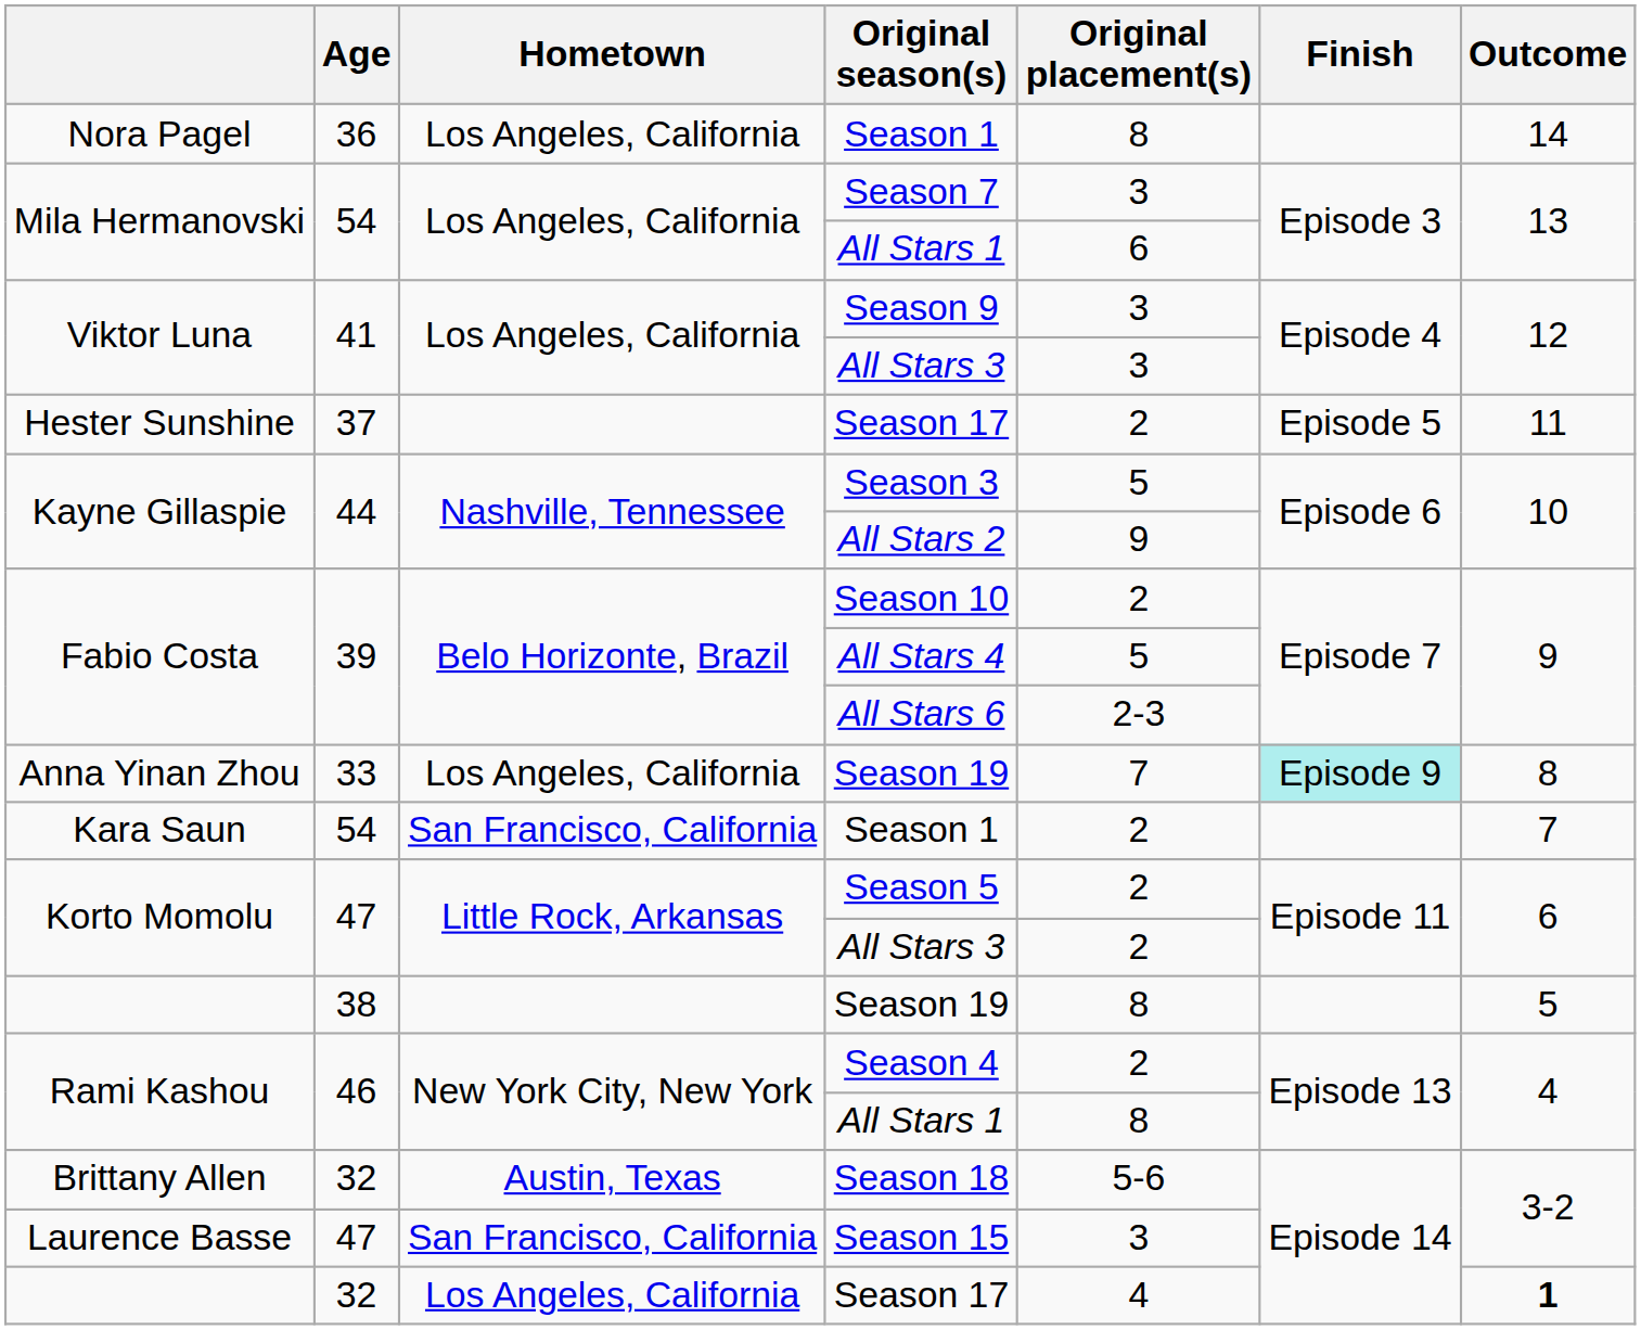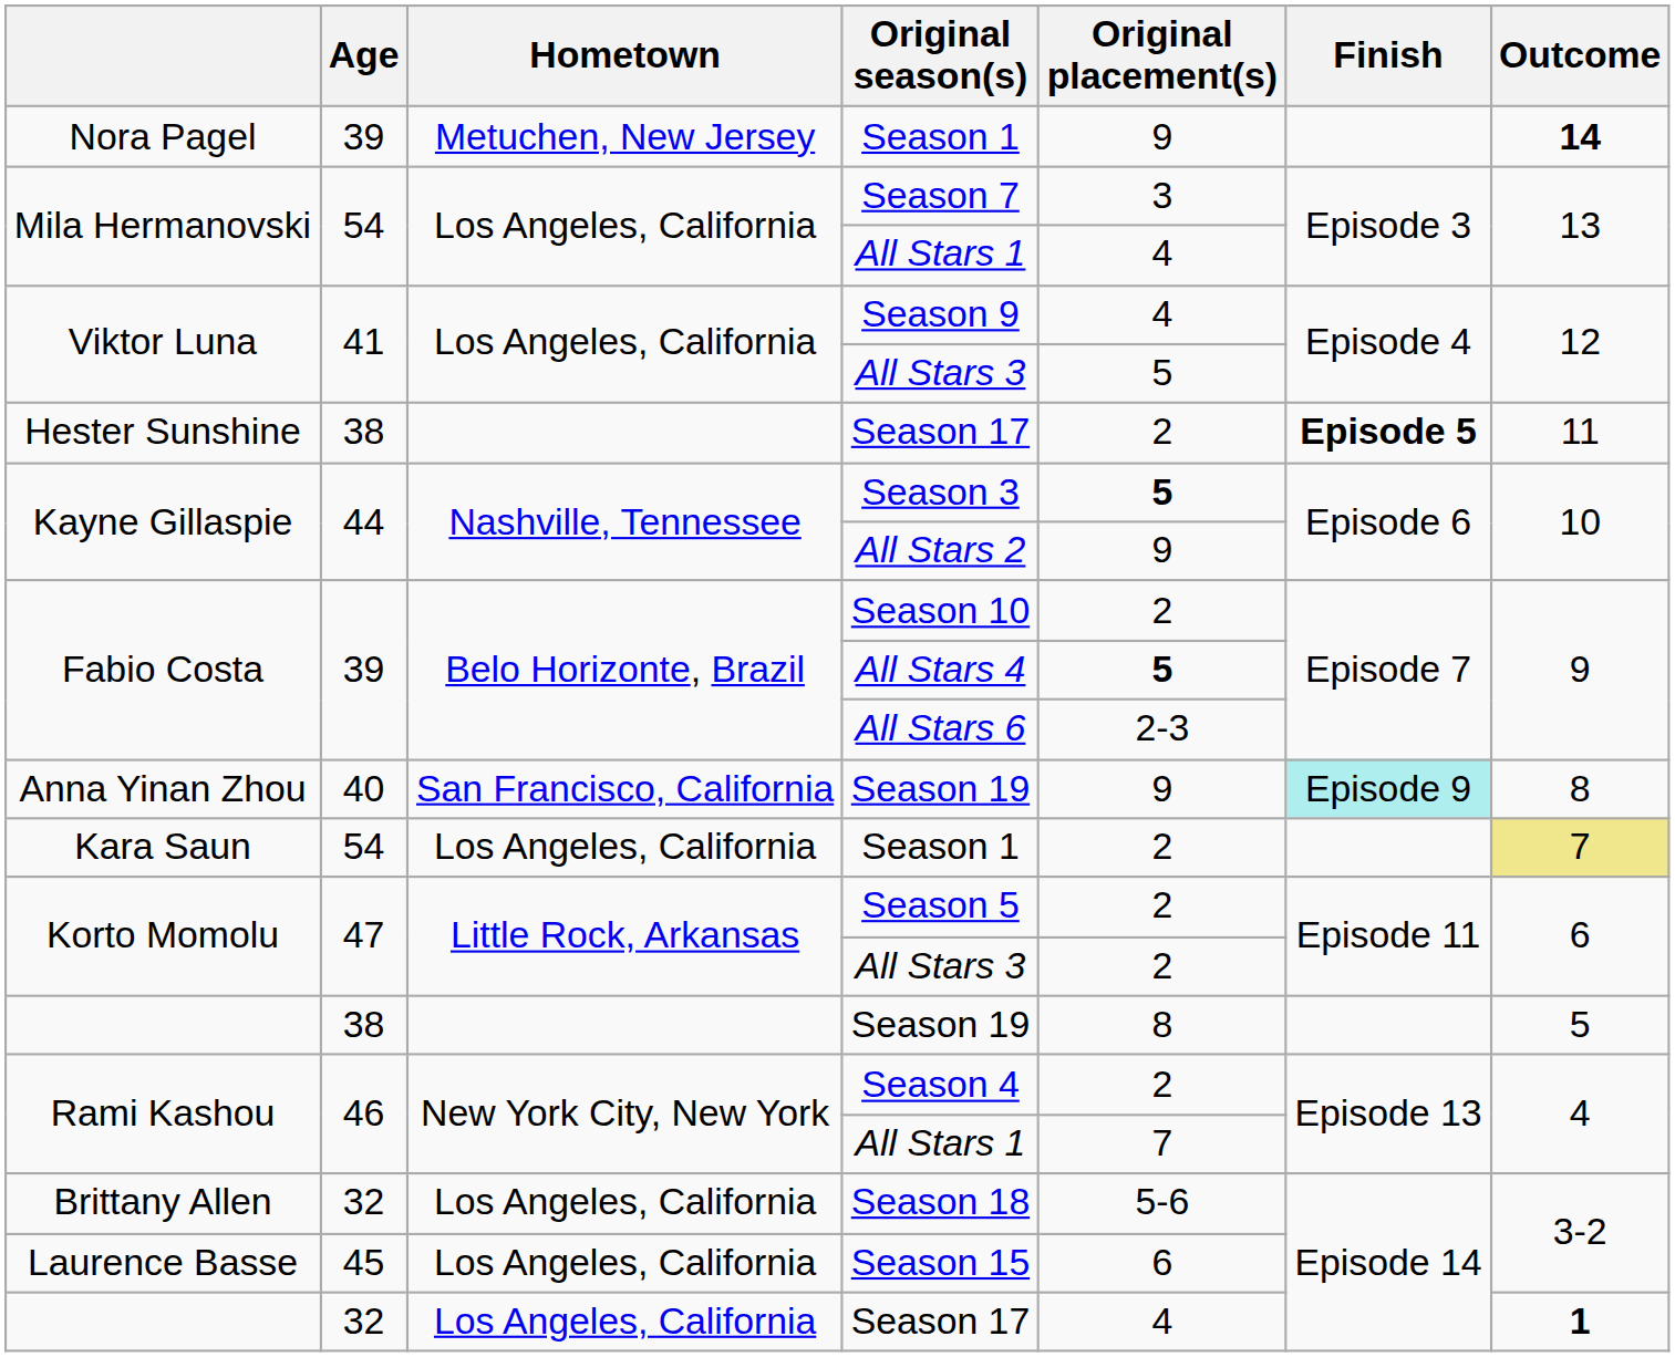Nora Pagel / Season 1 | Age: 36 -> 39
Nora Pagel / Season 1 | Hometown: Los Angeles, California -> Metuchen, New Jersey
Nora Pagel / Season 1 | Original placement(s): 8 -> 9
Nora Pagel / Season 1 | Outcome: normal -> bold
Mila Hermanovski / All Stars 1 | Original placement(s): 6 -> 4
Season 9 | Original placement(s): 3 -> 4
Viktor Luna / All Stars 3 | Original placement(s): 3 -> 5
Hester Sunshine / Season 17 | Age: 37 -> 38
Hester Sunshine / Season 17 | Finish: normal -> bold
Season 3 | Original placement(s): normal -> bold
All Stars 4 | Original placement(s): normal -> bold
Anna Yinan Zhou / Season 19 | Age: 33 -> 40
Anna Yinan Zhou / Season 19 | Hometown: Los Angeles, California -> San Francisco, California
Anna Yinan Zhou / Season 19 | Original placement(s): 7 -> 9
Kara Saun / Season 1 | Hometown: San Francisco, California -> Los Angeles, California
Kara Saun / Season 1 | Outcome: no background -> khaki background
Rami Kashou / All Stars 1 | Original placement(s): 8 -> 7
Season 18 | Hometown: Austin, Texas -> Los Angeles, California
Season 15 | Age: 47 -> 45
Season 15 | Hometown: San Francisco, California -> Los Angeles, California
Season 15 | Original placement(s): 3 -> 6
